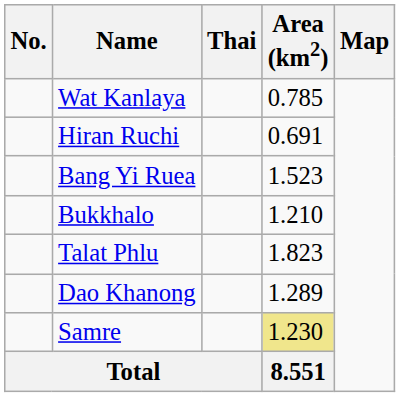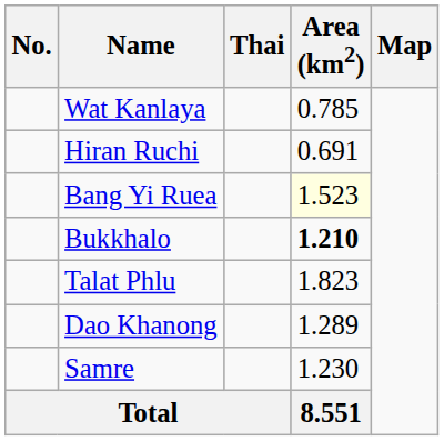Bang Yi Ruea | Area (km2): no background -> lightyellow background
Bukkhalo | Area (km2): normal -> bold
Samre | Area (km2): khaki background -> no background
